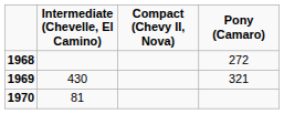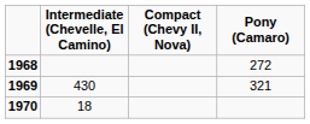1970 | Intermediate (Chevelle, El Camino): 81 -> 18
